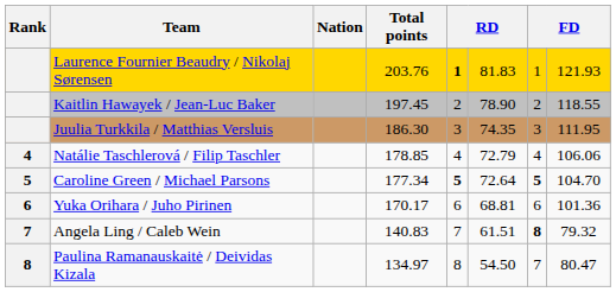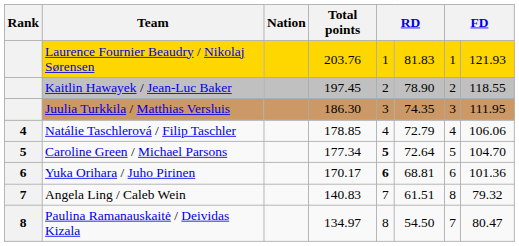Laurence Fournier Beaudry / Nikolaj Sørensen | column 5: bold -> normal
Caroline Green / Michael Parsons | column 7: bold -> normal
Yuka Orihara / Juho Pirinen | column 5: normal -> bold
Angela Ling / Caleb Wein | column 7: bold -> normal
